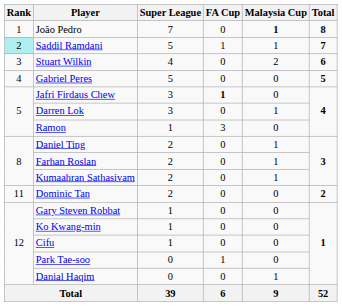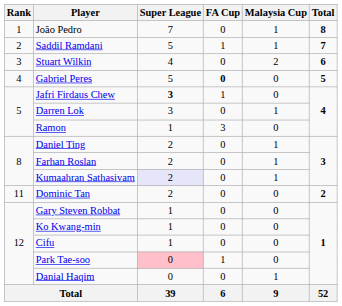João Pedro | Malaysia Cup: bold -> normal
Saddil Ramdani | Rank: paleturquoise background -> no background
Gabriel Peres | FA Cup: normal -> bold
Jafri Firdaus Chew | Super League: normal -> bold
Jafri Firdaus Chew | FA Cup: bold -> normal
Kumaahran Sathasivam | Super League: no background -> lavender background
Park Tae-soo | Super League: no background -> pink background
